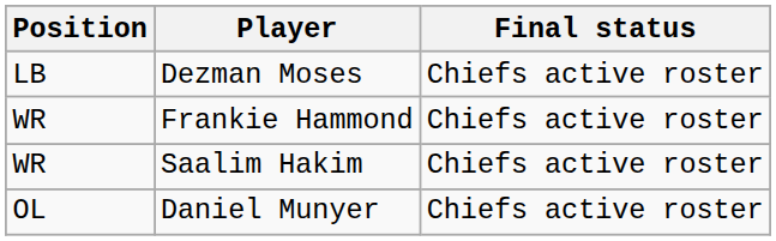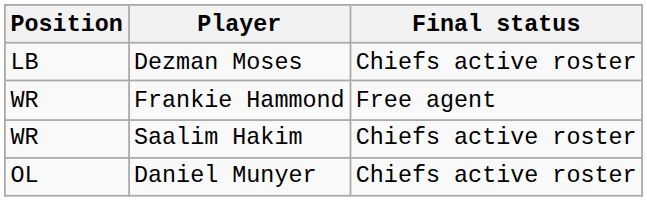Frankie Hammond | Final status: Chiefs active roster -> Free agent
